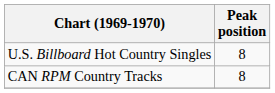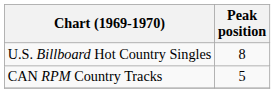CAN RPM Country Tracks | Peak position: 8 -> 5
